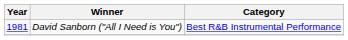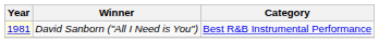row 2 | Year: no background -> lightyellow background
